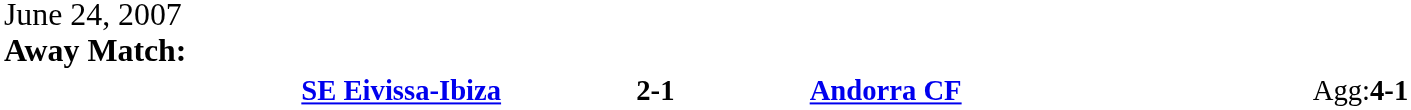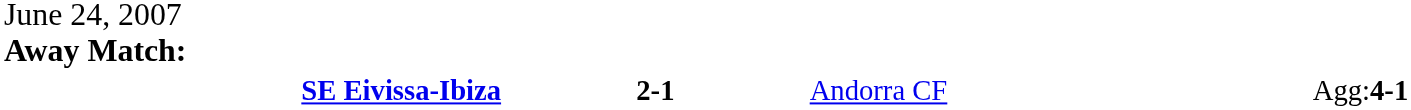SE Eivissa-Ibiza | column 3: bold -> normal
